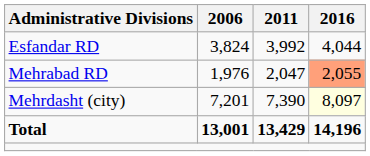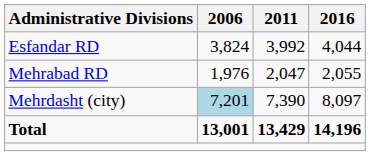Mehrabad RD | 2016: lightsalmon background -> no background
Mehrdasht (city) | 2006: no background -> lightblue background
Mehrdasht (city) | 2016: lightyellow background -> no background
